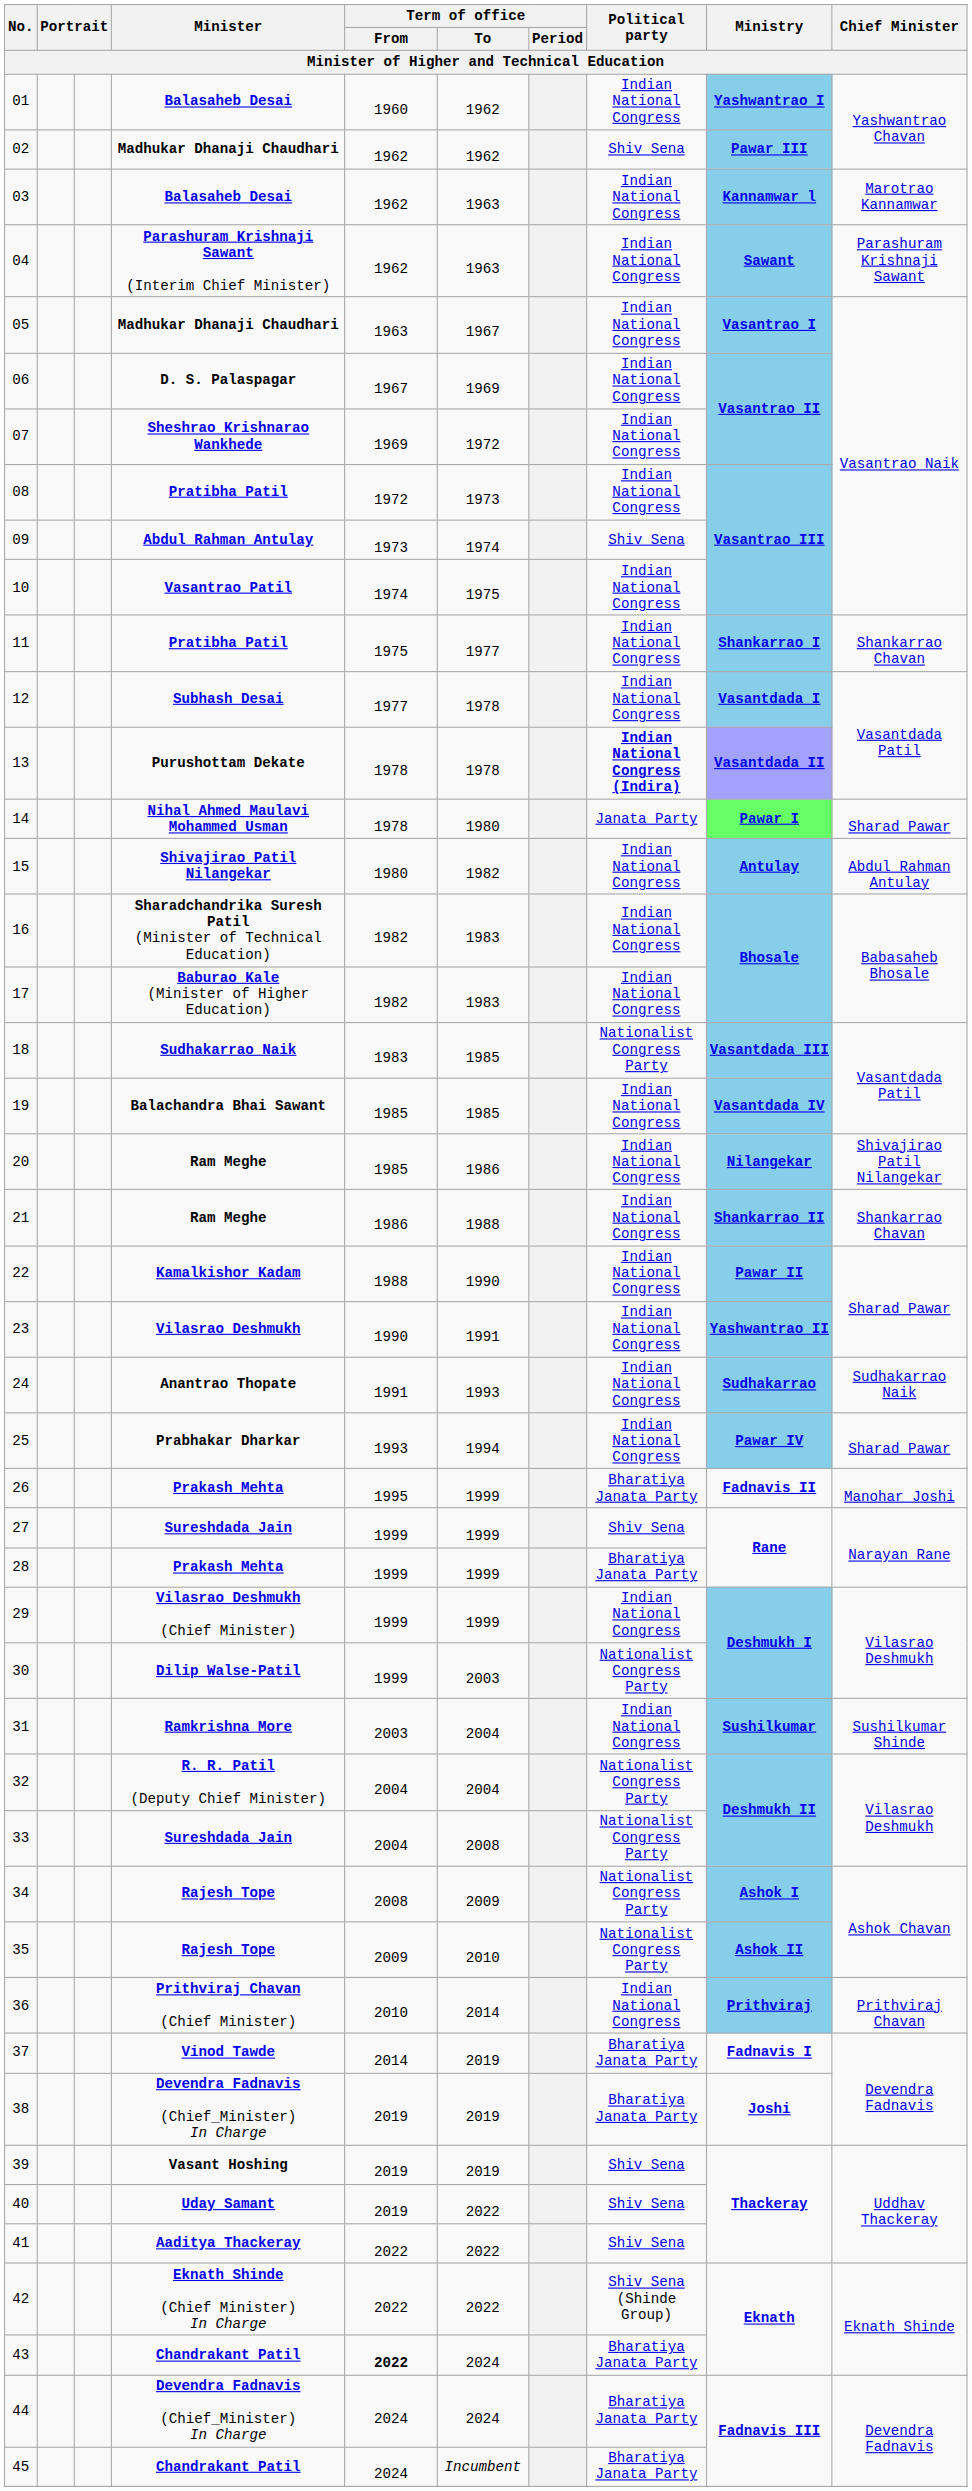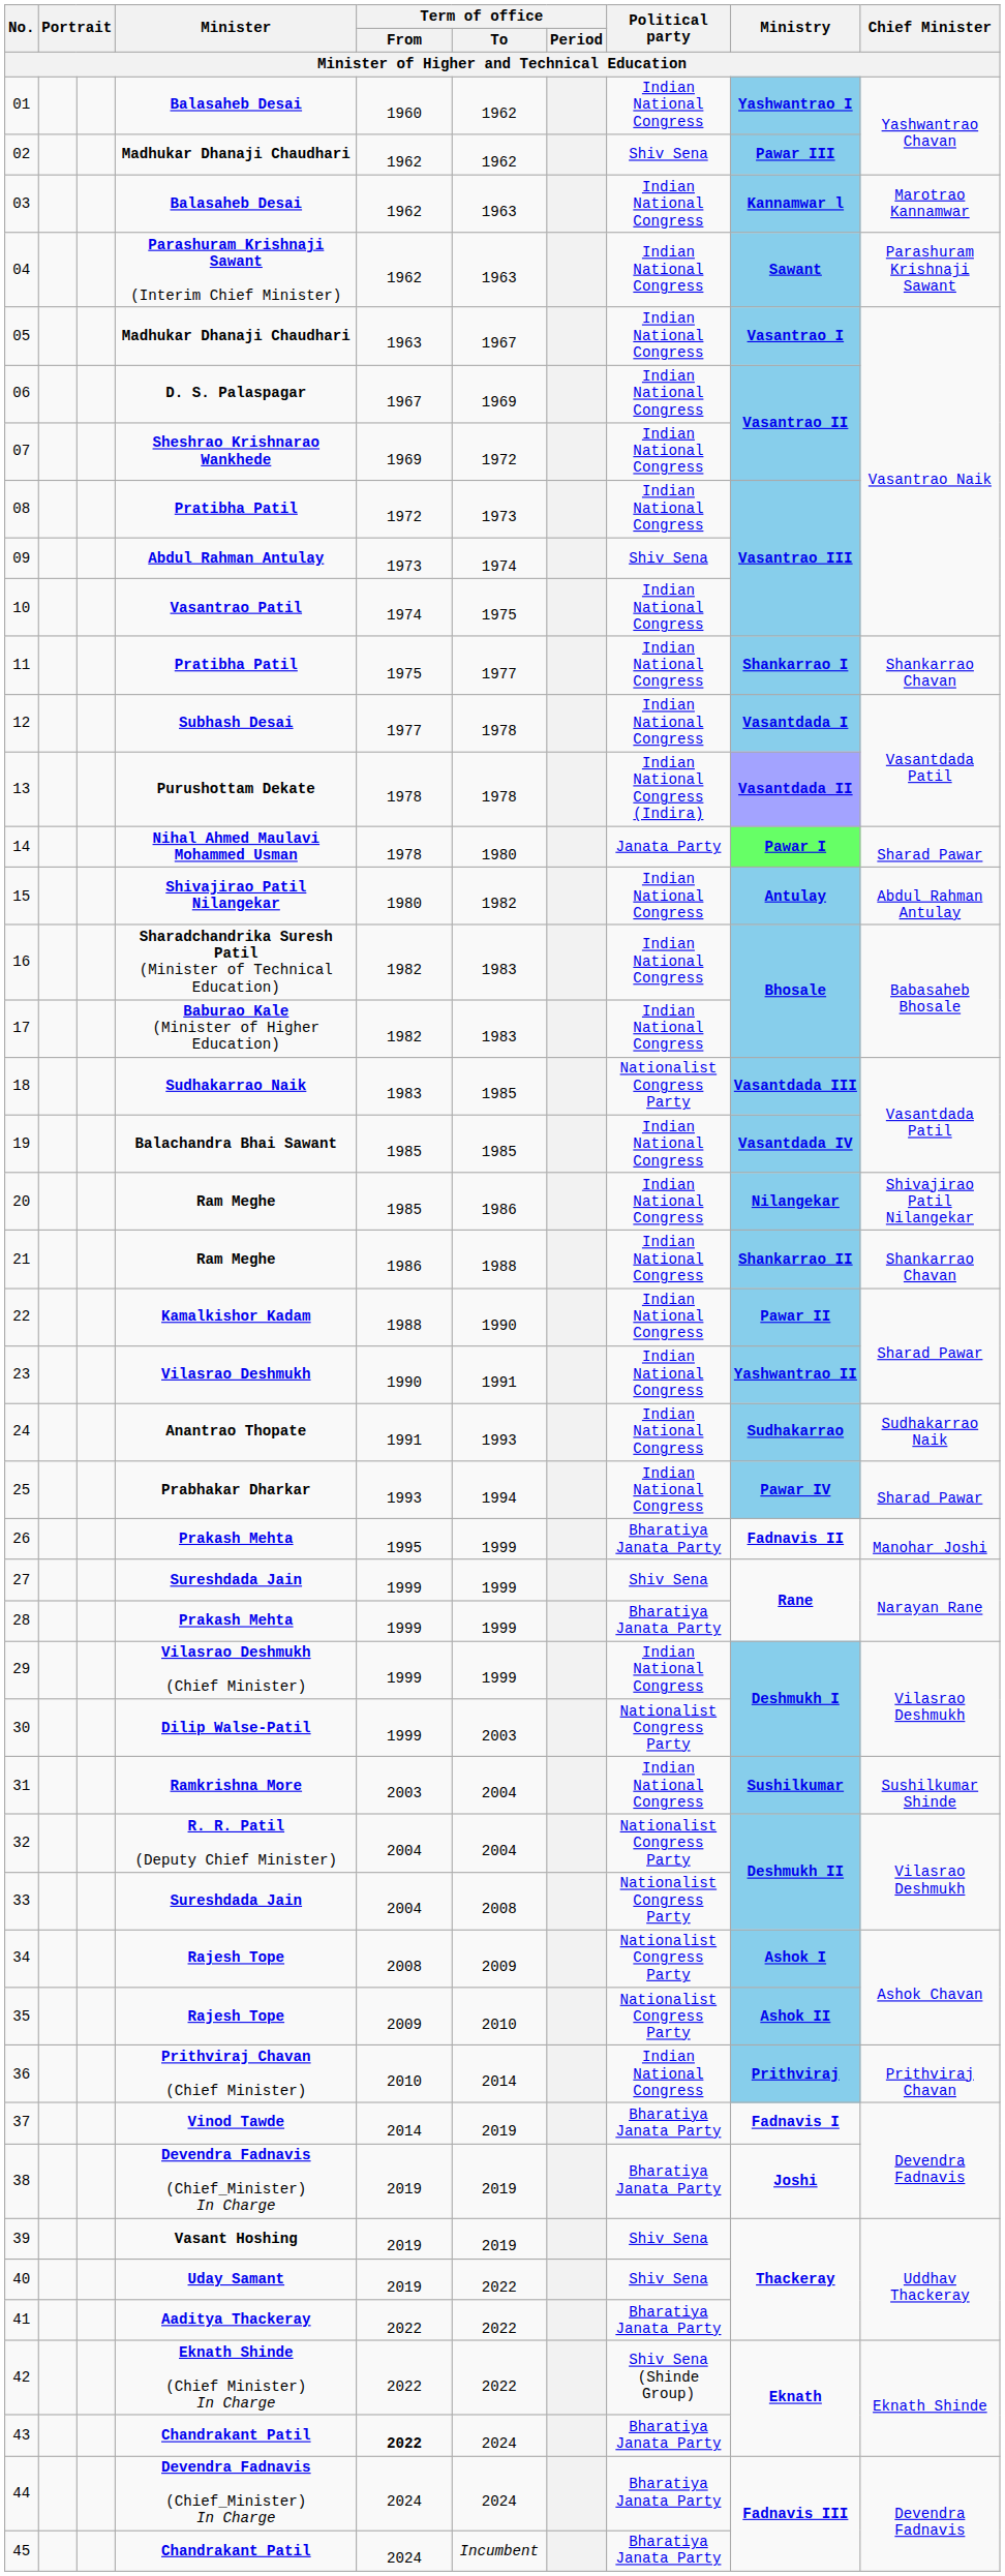13 | Political party: bold -> normal
41 | Political party: Shiv Sena -> Bharatiya Janata Party
